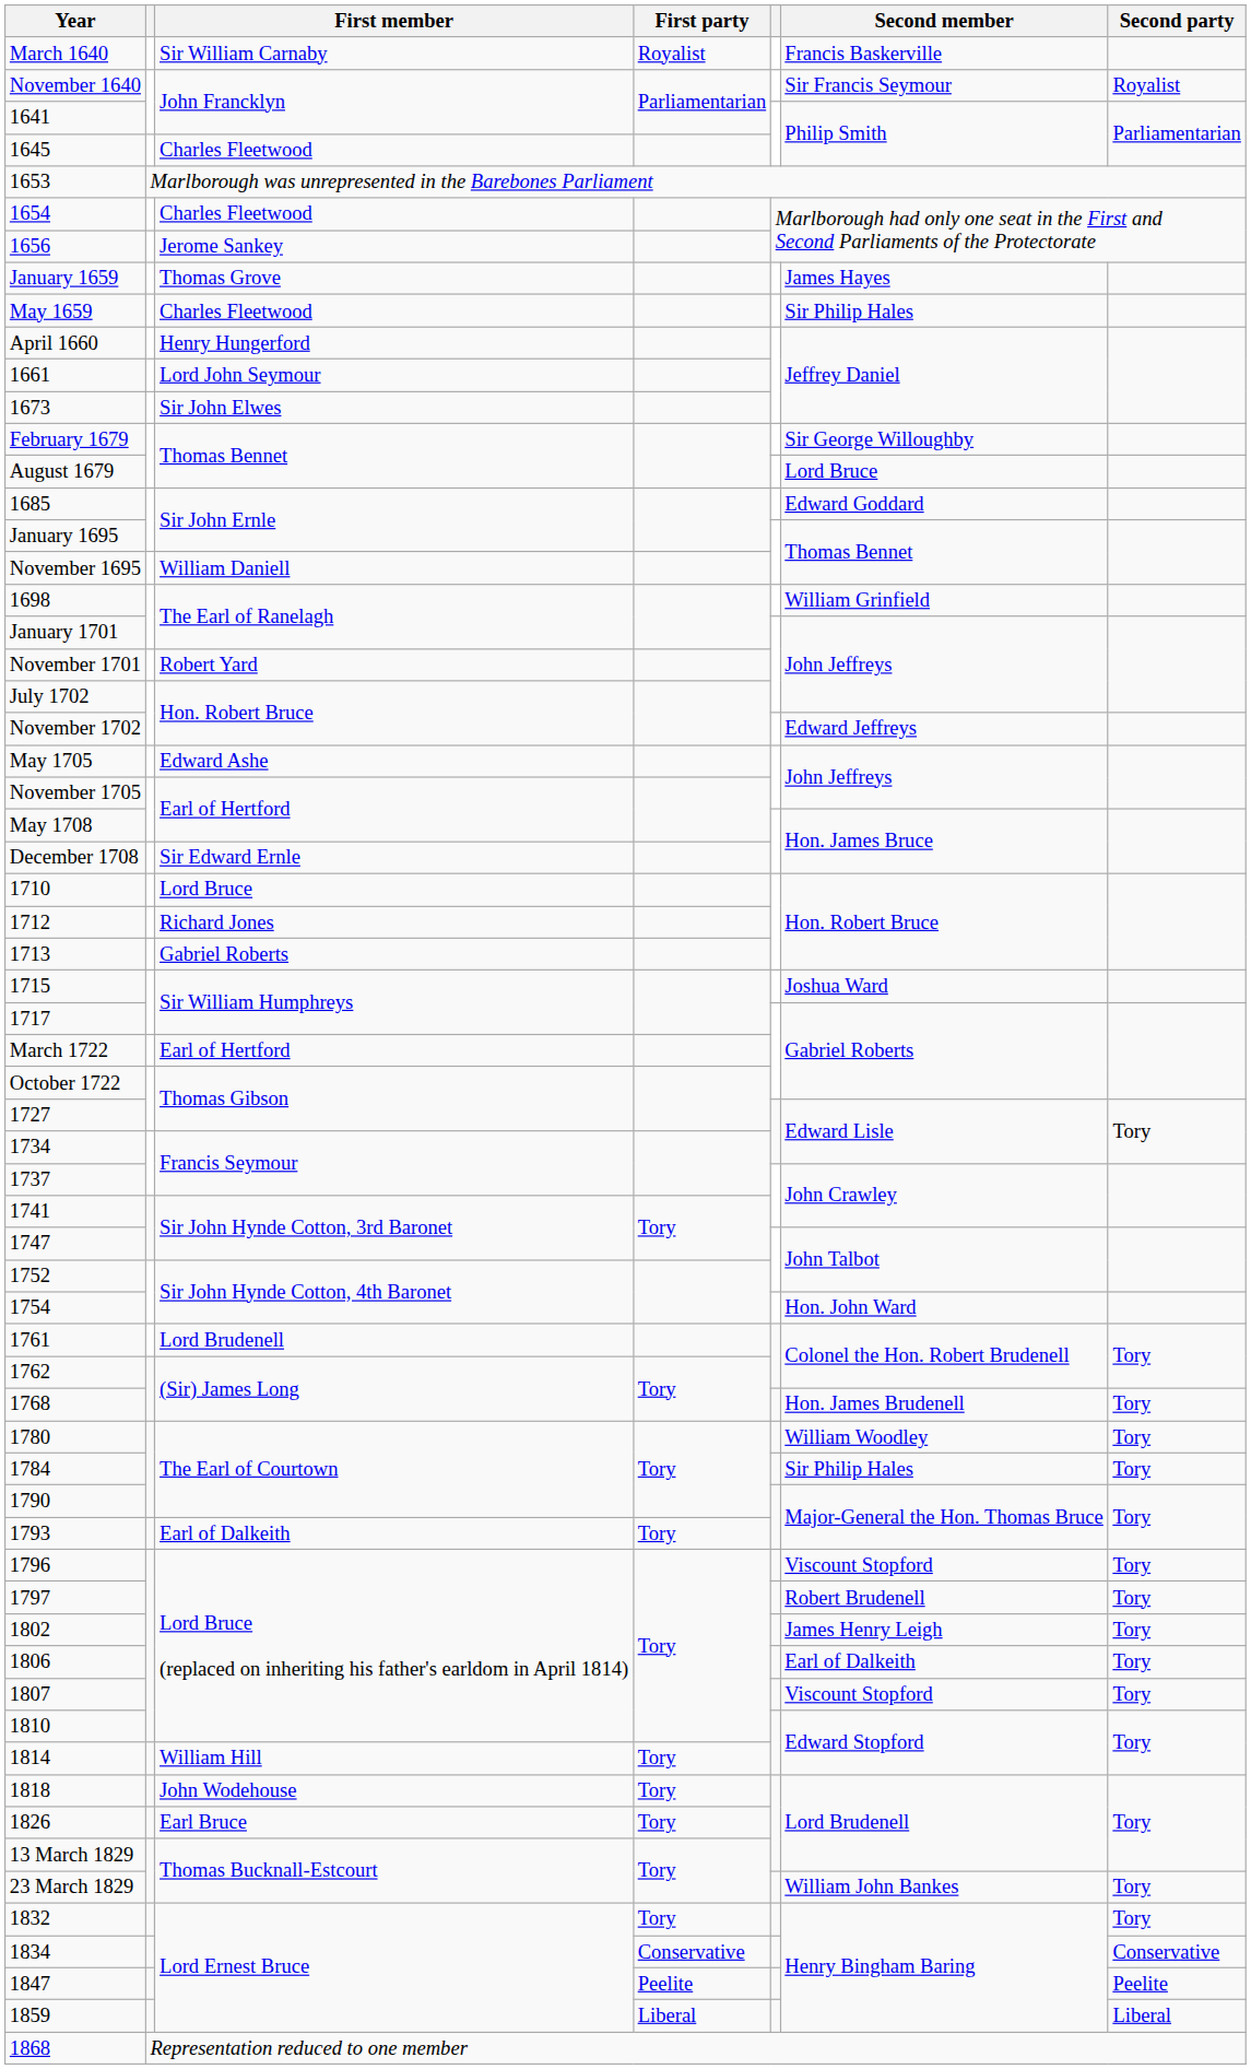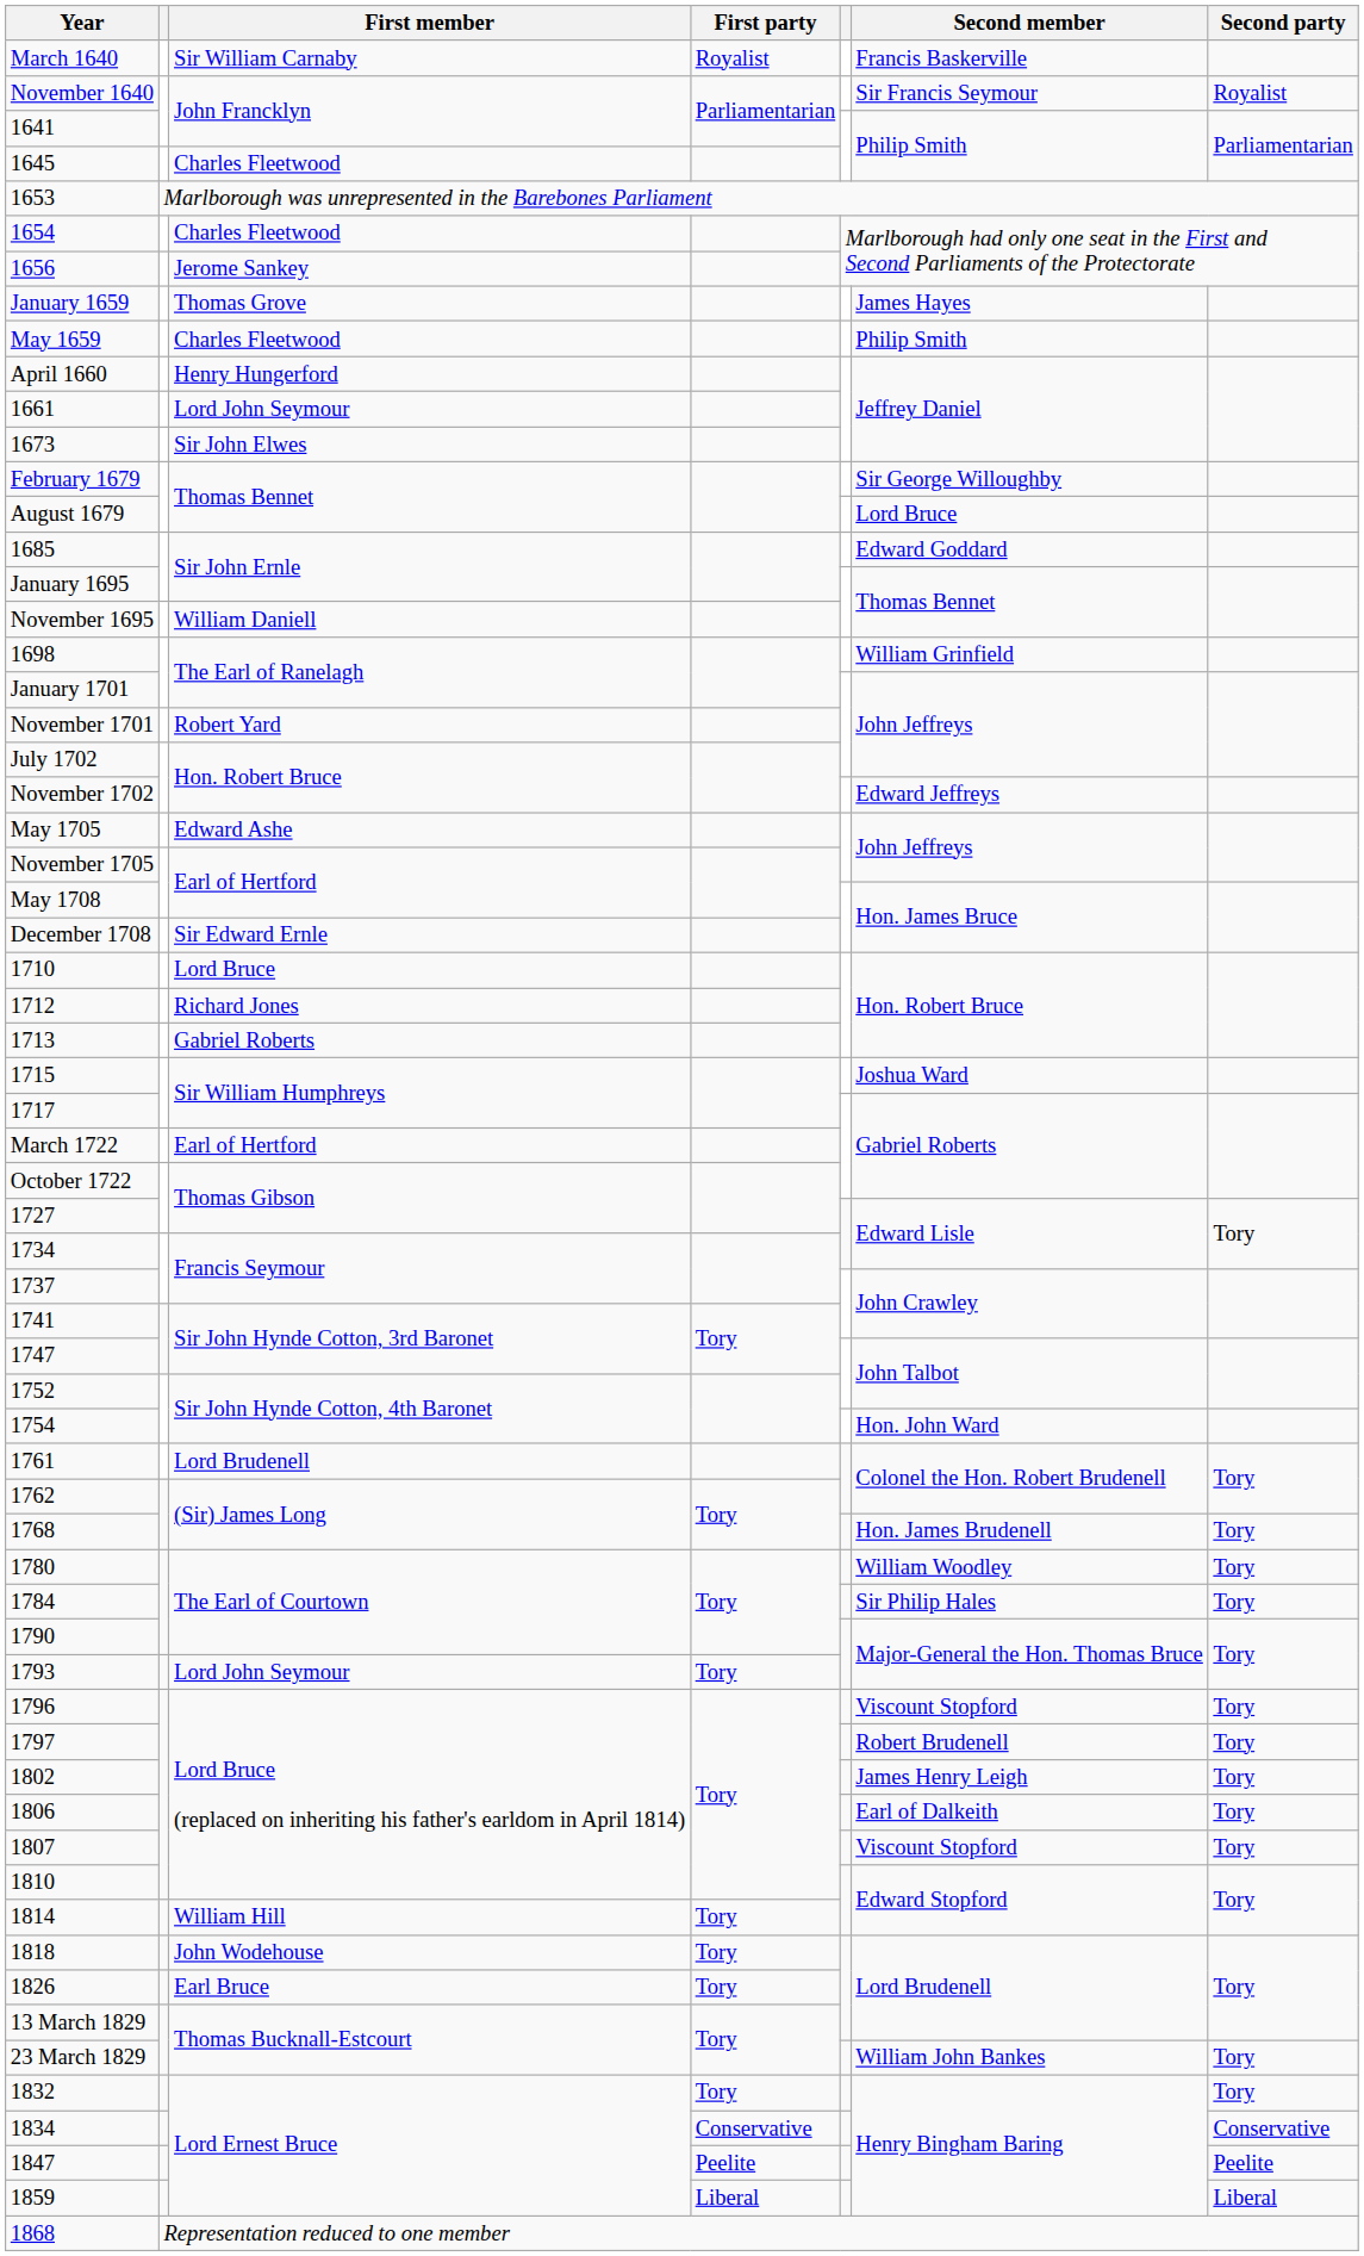May 1659 | Second member: Sir Philip Hales -> Philip Smith
1793 | First member: Earl of Dalkeith -> Lord John Seymour
